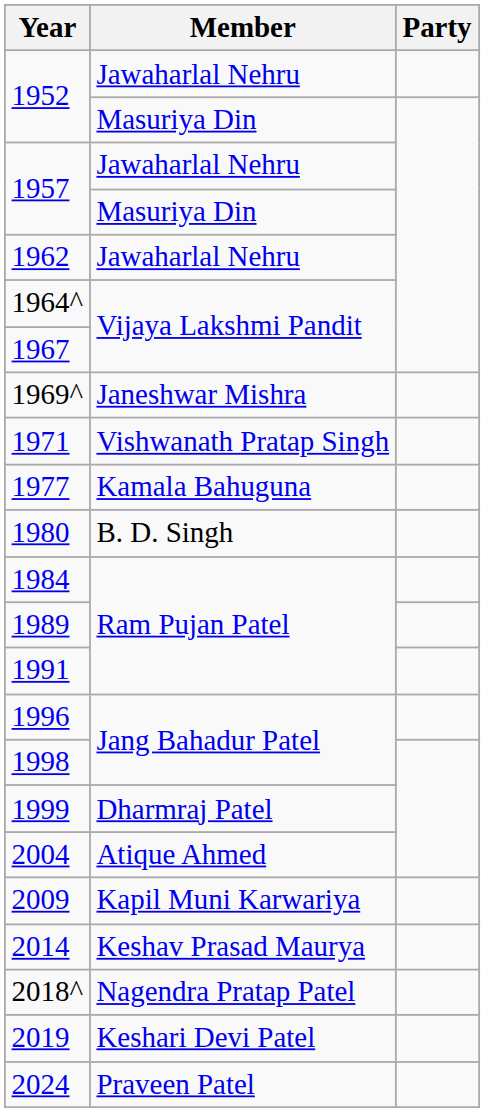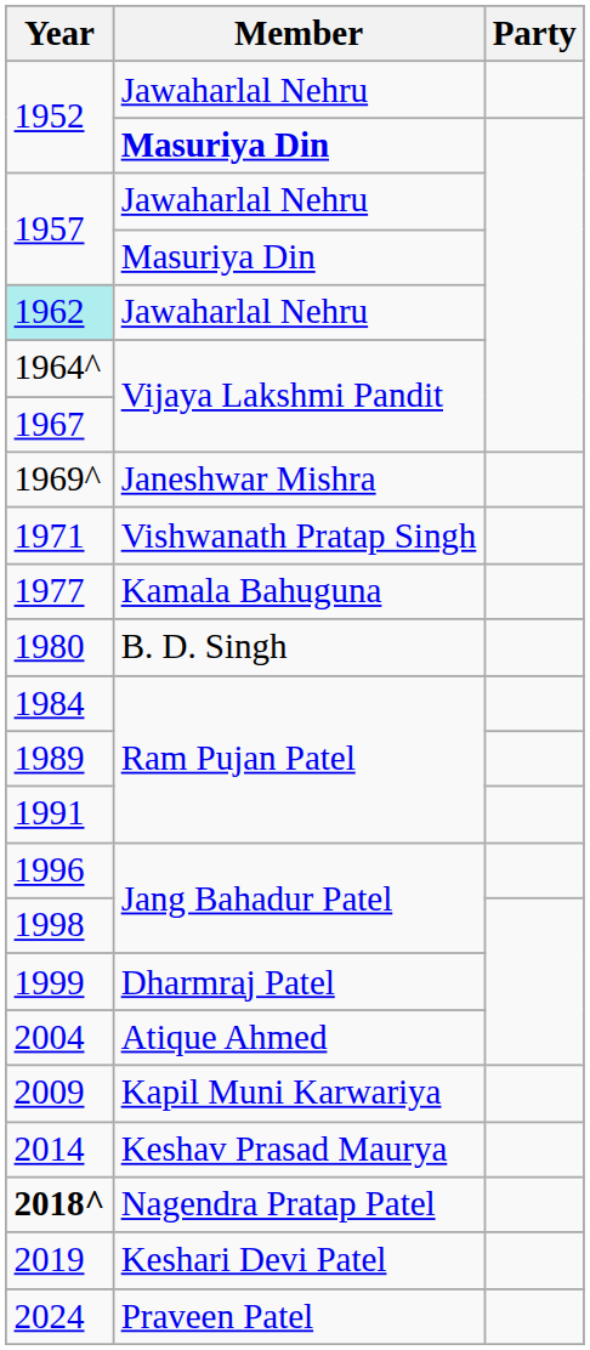1952 / Masuriya Din | Member: normal -> bold
1962 | Year: no background -> paleturquoise background
2018^ | Year: normal -> bold
